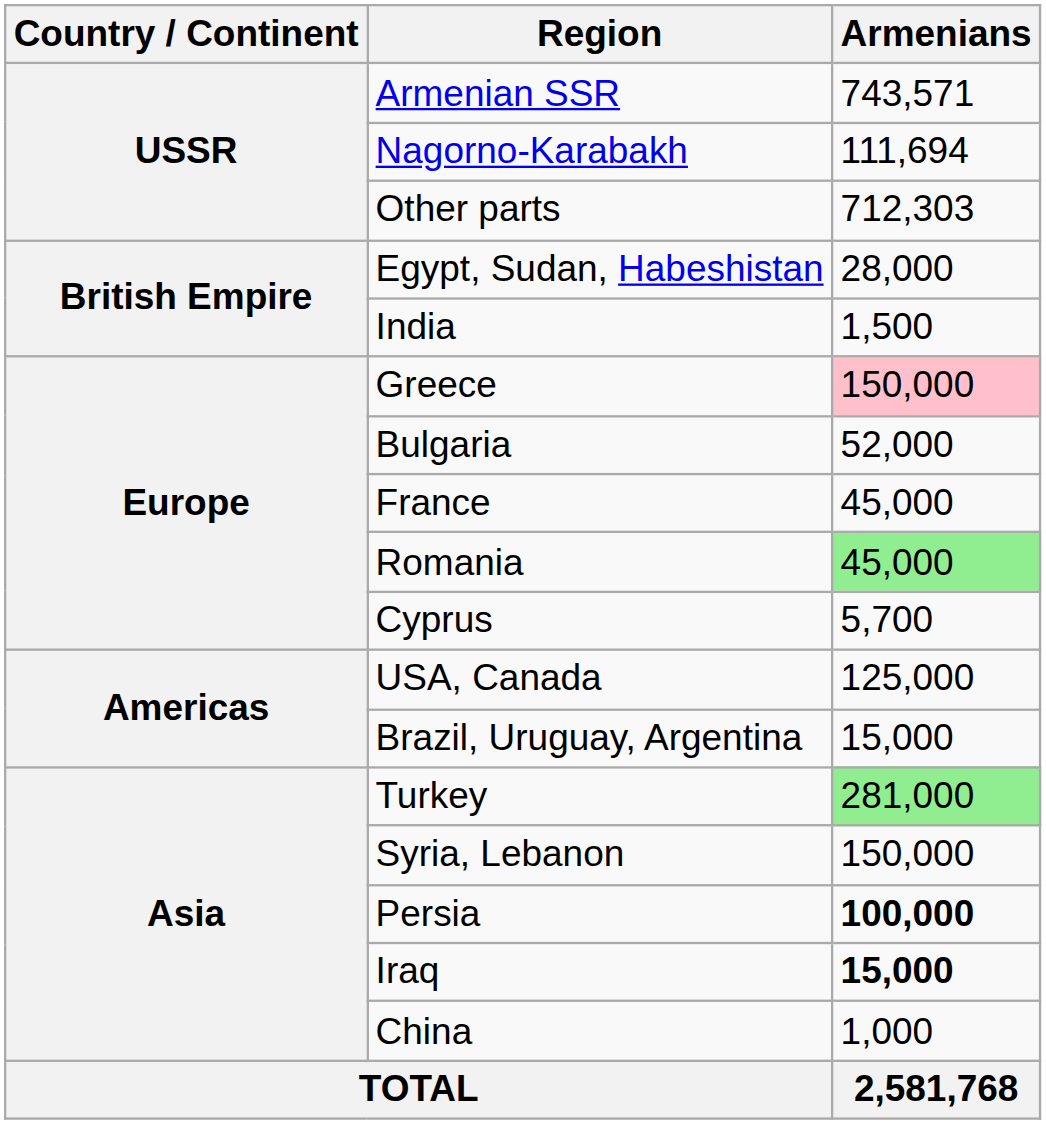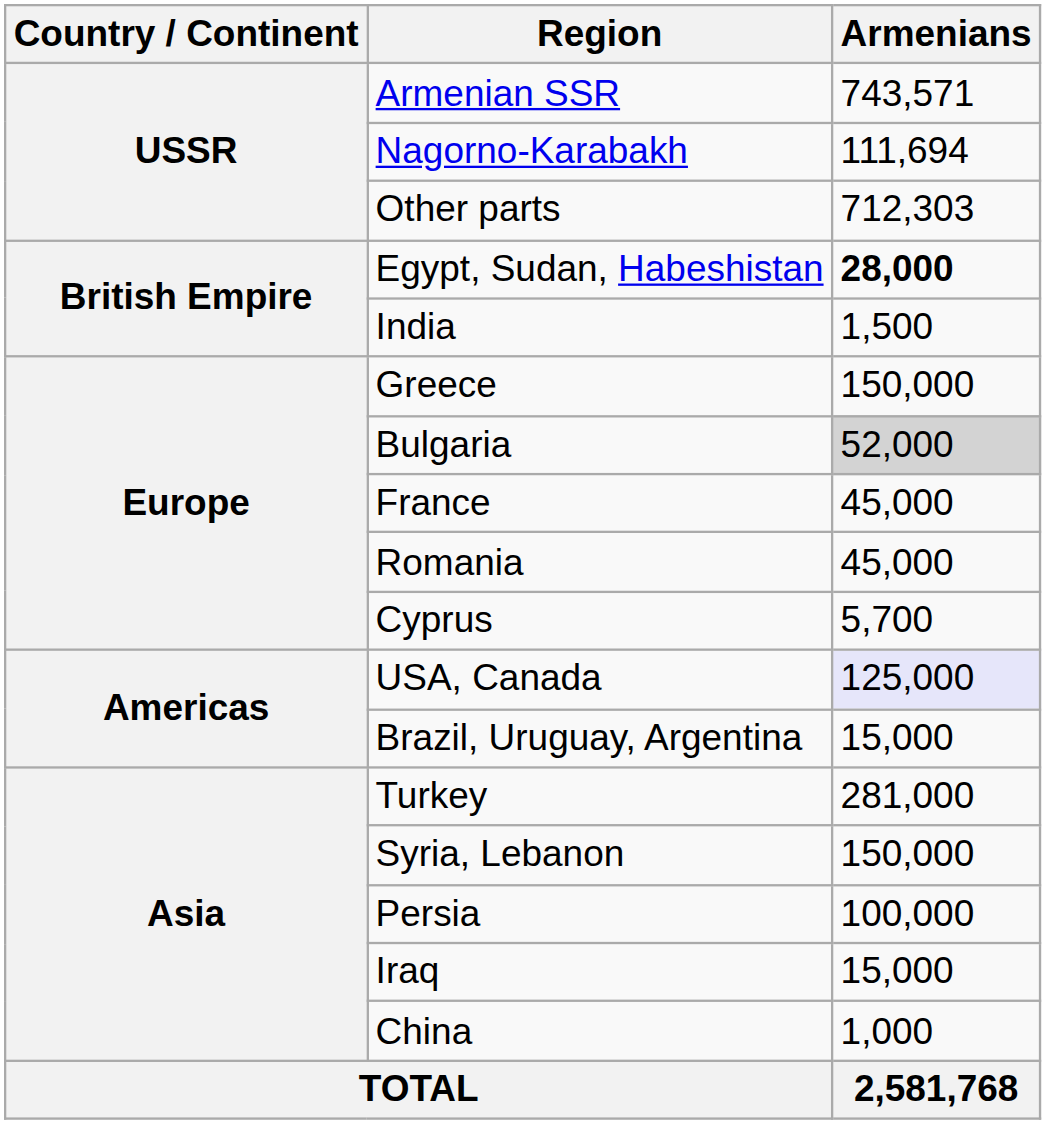Egypt, Sudan, Habeshistan | Armenians: normal -> bold
Greece | Armenians: pink background -> no background
Bulgaria | Armenians: no background -> lightgrey background
Romania | Armenians: lightgreen background -> no background
USA, Canada | Armenians: no background -> lavender background
Turkey | Armenians: lightgreen background -> no background
Persia | Armenians: bold -> normal
Iraq | Armenians: bold -> normal
